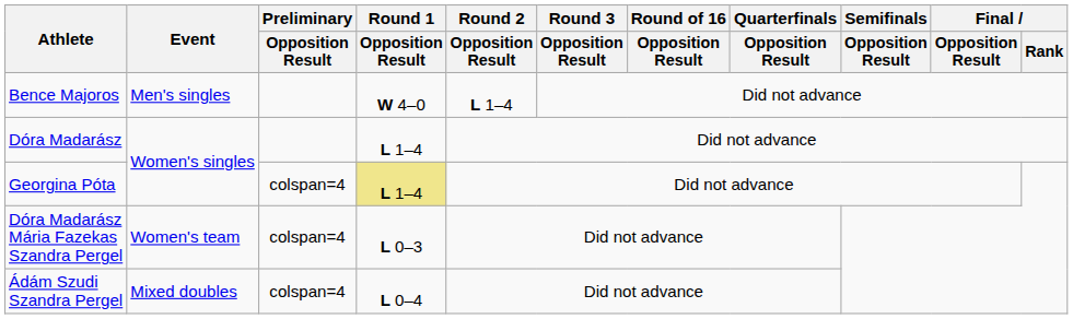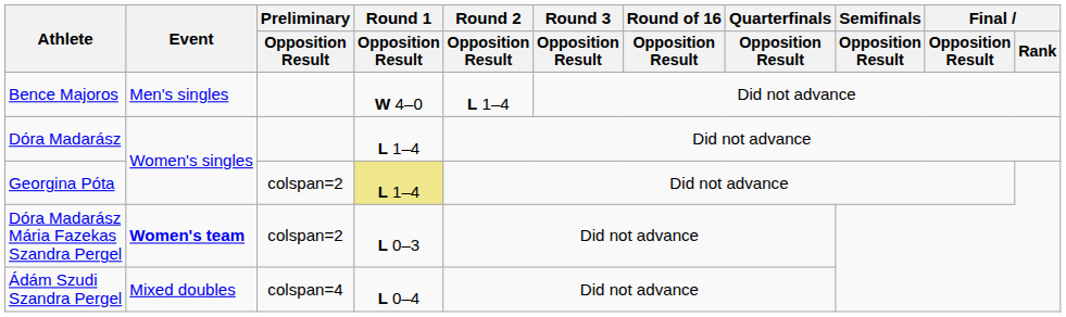Georgina Póta | Preliminary / Opposition Result: colspan=4 -> colspan=2
Dóra Madarász Mária Fazekas Szandra Pergel | Event: normal -> bold
Dóra Madarász Mária Fazekas Szandra Pergel | Preliminary / Opposition Result: colspan=4 -> colspan=2
